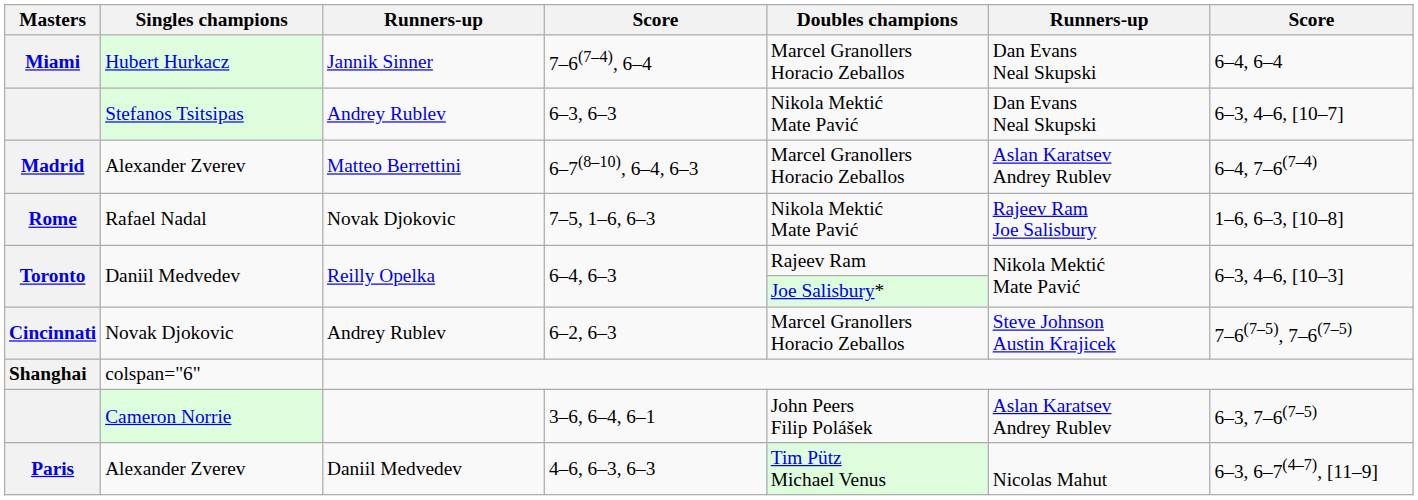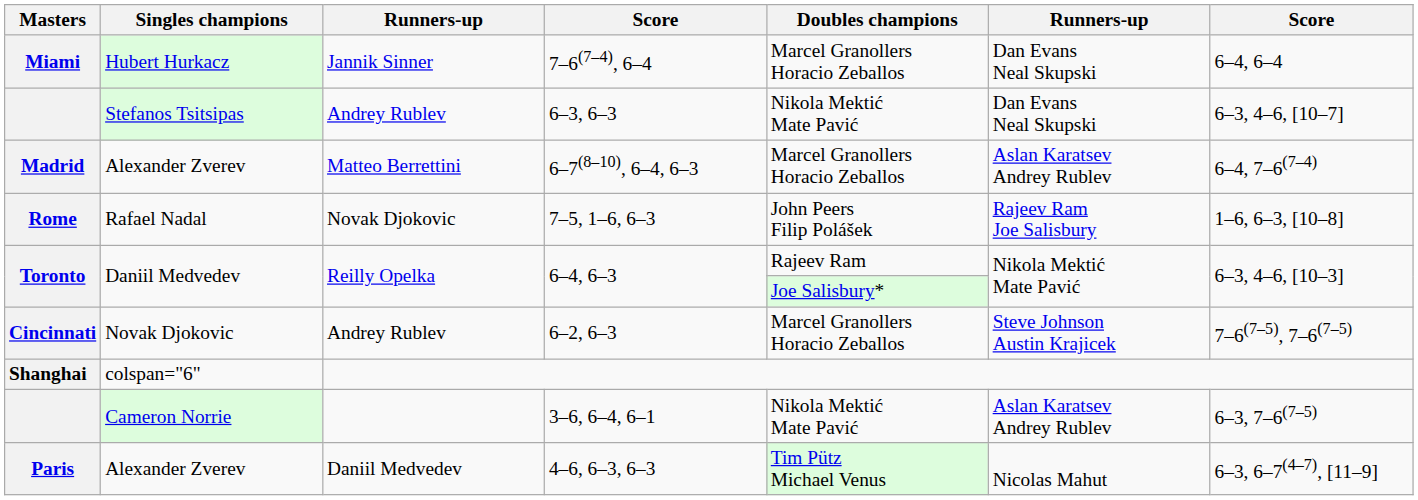7–5, 1–6, 6–3 | Doubles champions: Nikola Mektić Mate Pavić -> John Peers Filip Polášek
3–6, 6–4, 6–1 | Doubles champions: John Peers Filip Polášek -> Nikola Mektić Mate Pavić
